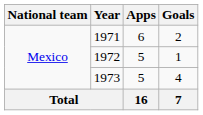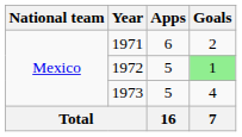1972 | Goals: no background -> lightgreen background
